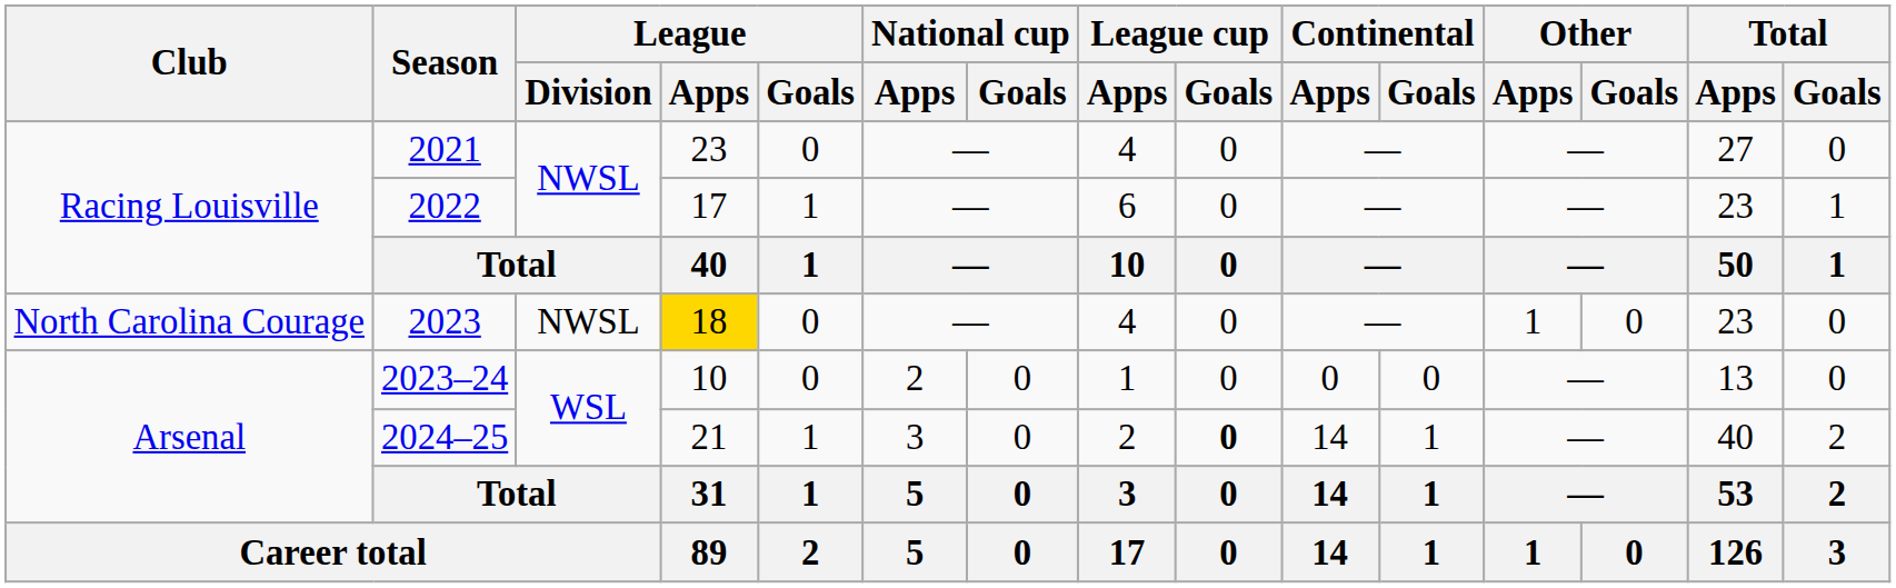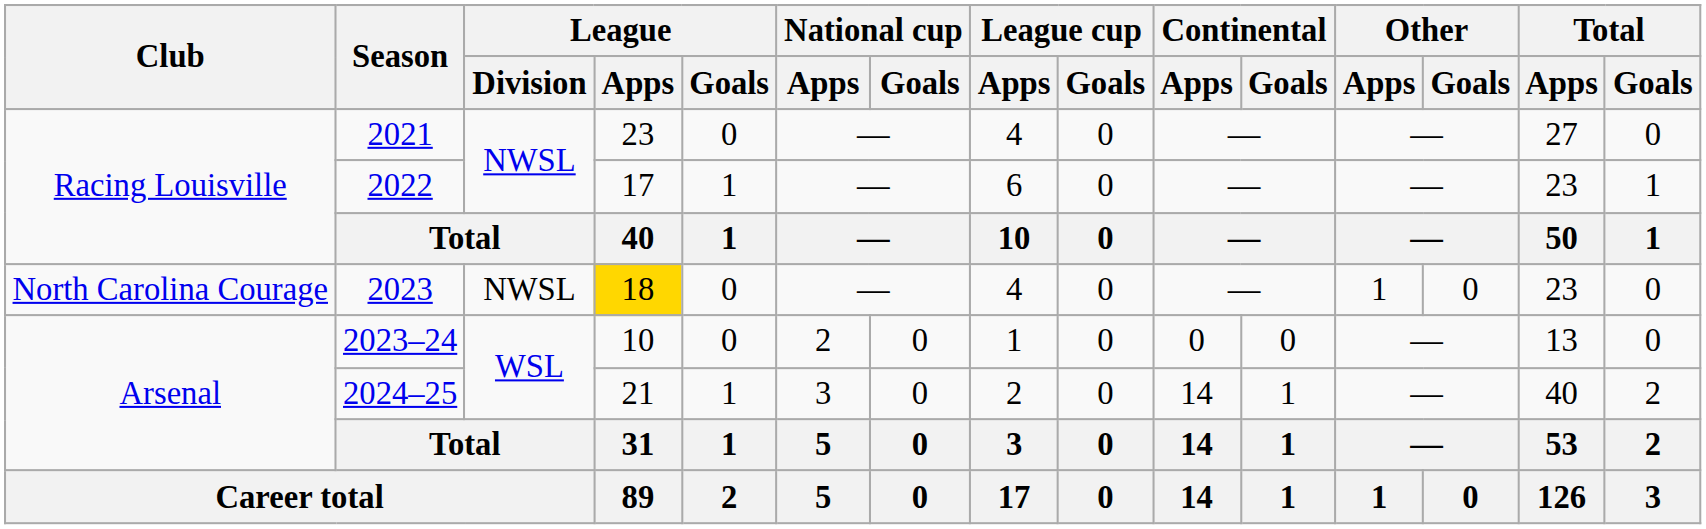2024–25 | League cup / Goals: bold -> normal
